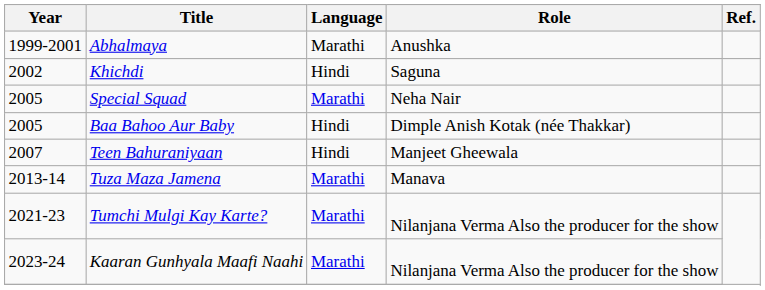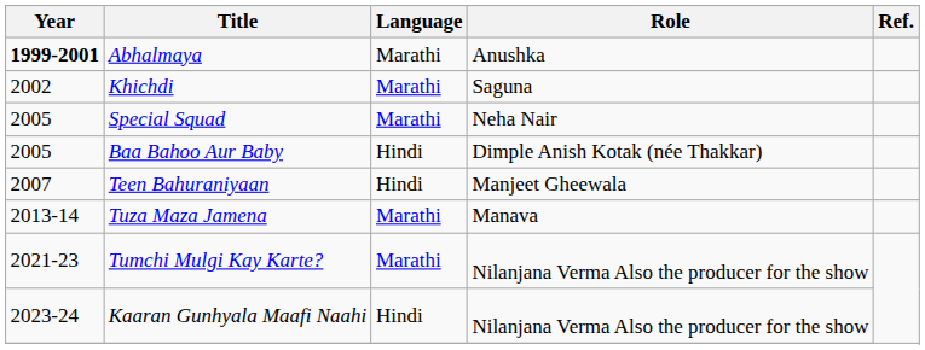Abhalmaya | Year: normal -> bold
Khichdi | Language: Hindi -> Marathi
Kaaran Gunhyala Maafi Naahi | Language: Marathi -> Hindi
